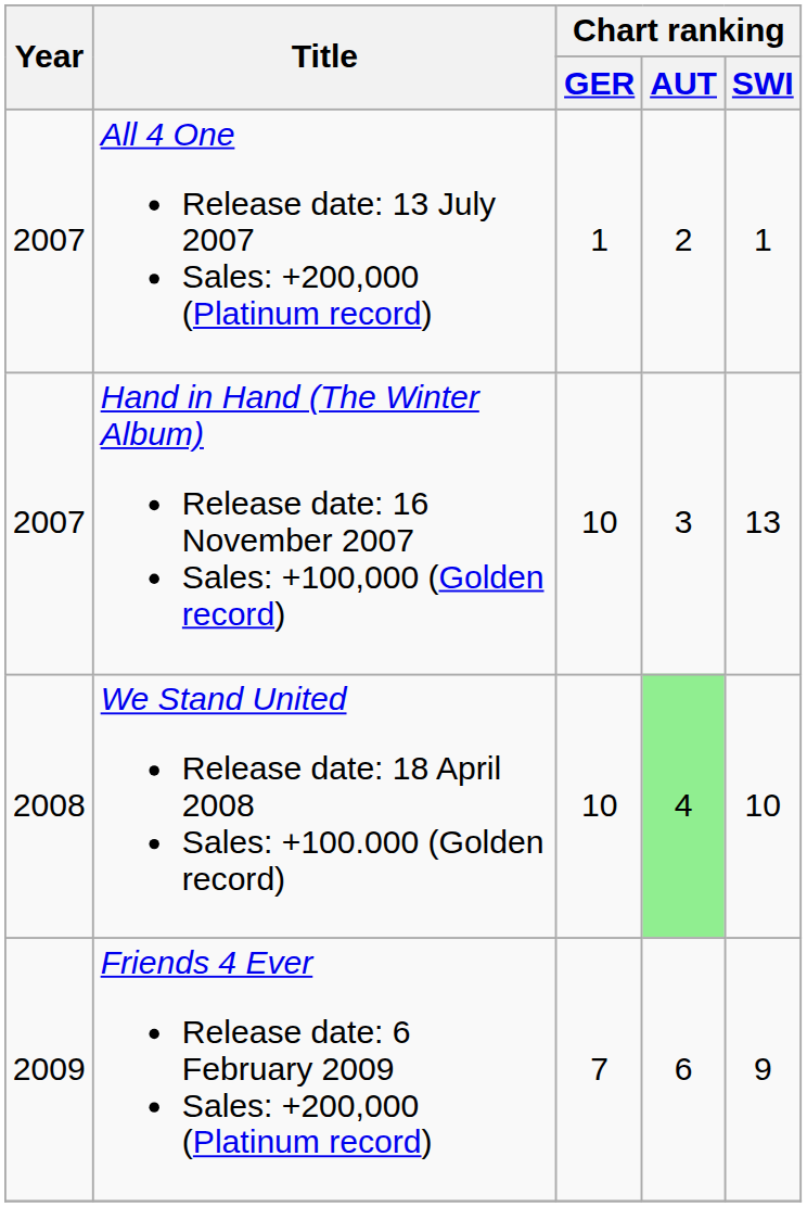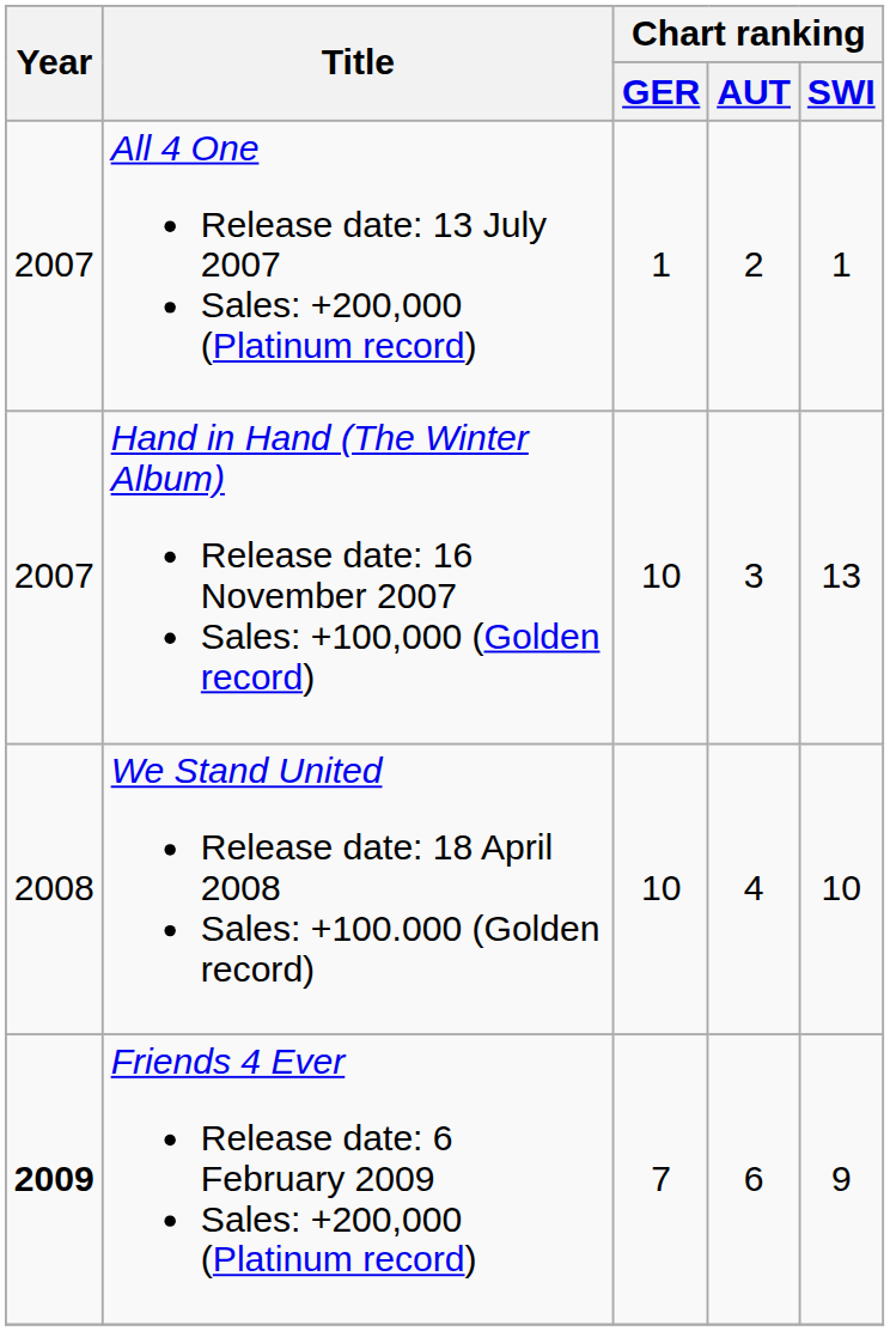row 5 | Chart ranking / AUT: lightgreen background -> no background
row 6 | Year: normal -> bold
